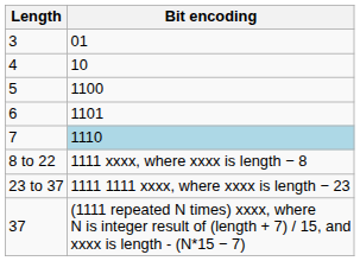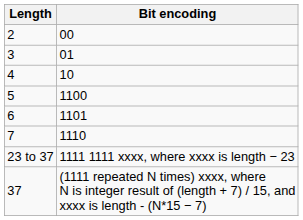+ row: 2 | 00
7 | Bit encoding: lightblue background -> no background
- row: 8 to 22 | 1111 xxxx, where xxxx is length − 8
